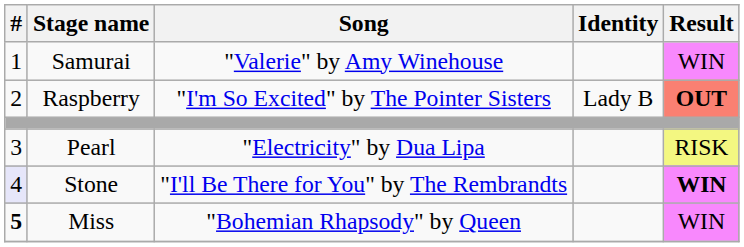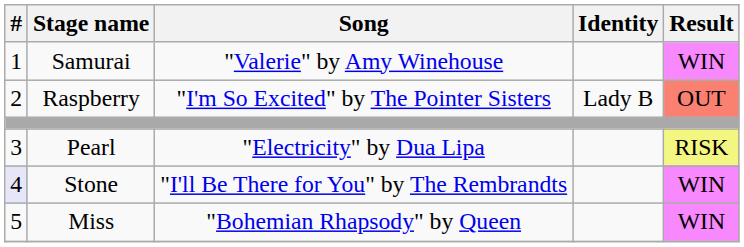Raspberry | Result: bold -> normal
Stone | Result: bold -> normal
Miss | #: bold -> normal
